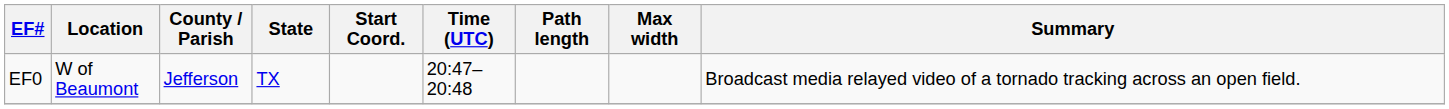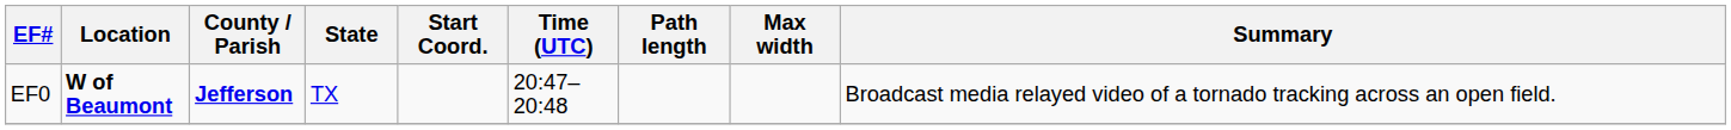EF0 | Location: normal -> bold
EF0 | County / Parish: normal -> bold
